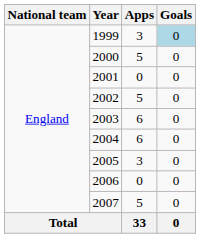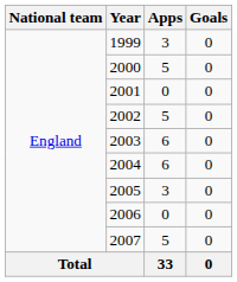1999 | Goals: lightblue background -> no background
